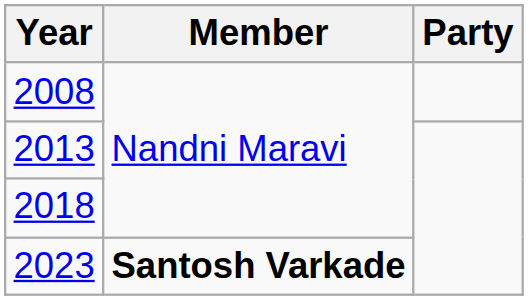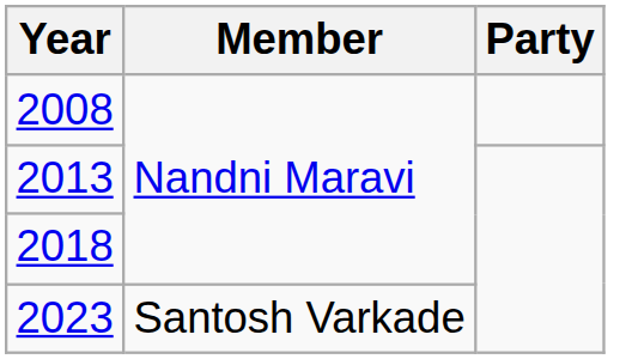2023 | Member: bold -> normal
